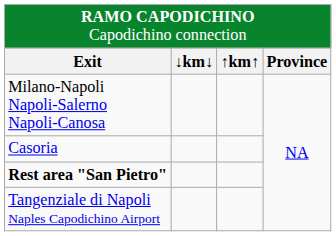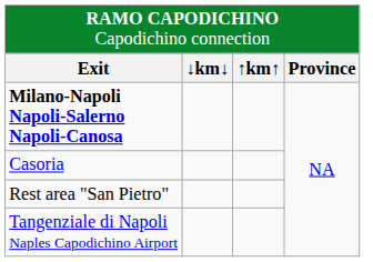Milano-Napoli Napoli-Salerno Napoli-Canosa | column 1: normal -> bold
Rest area "San Pietro" | column 1: bold -> normal
